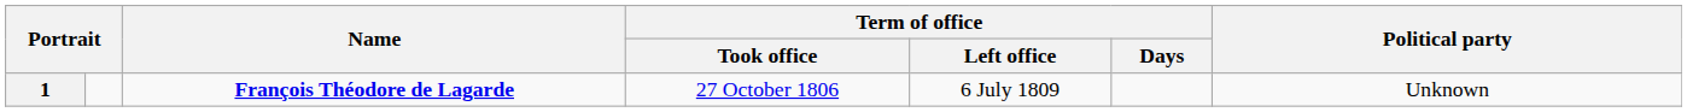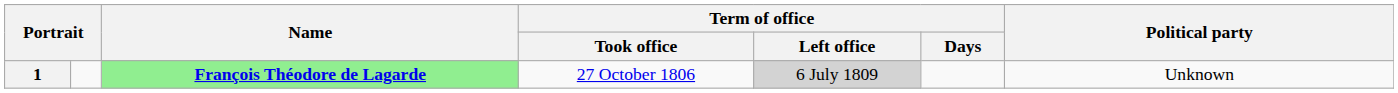1 | Name: no background -> lightgreen background
1 | Term of office / Left office: no background -> lightgrey background
